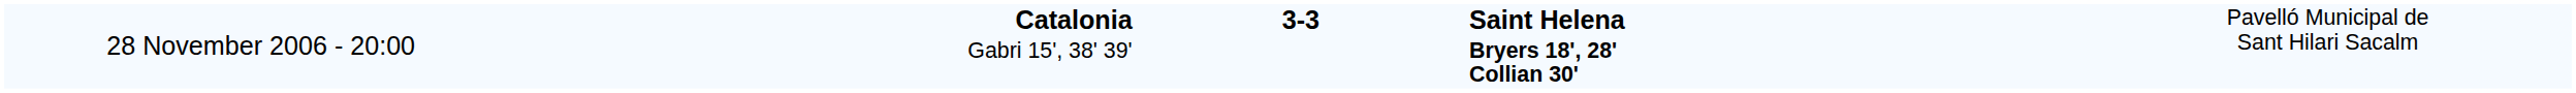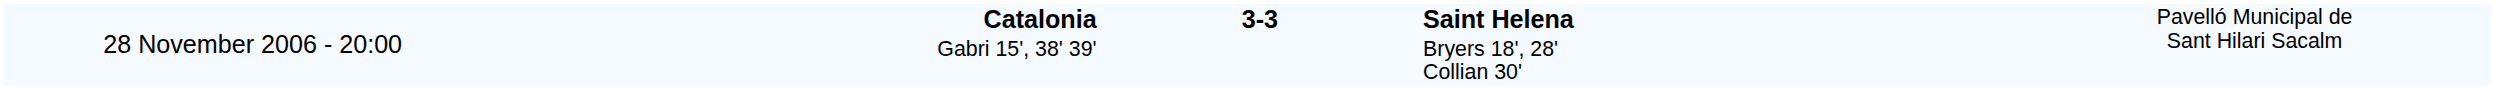Gabri 15', 38' 39' | column 4: bold -> normal
